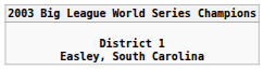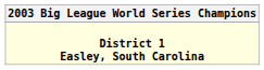row 2 | column 1: no background -> lightyellow background
